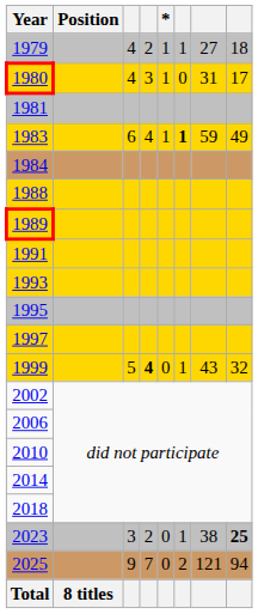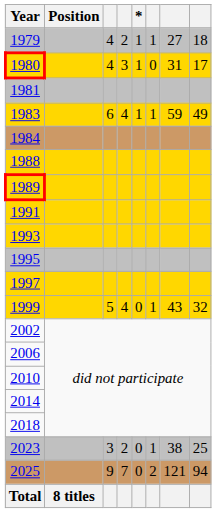1983 | column 6: bold -> normal
1999 | column 4: bold -> normal
2023 | column 8: bold -> normal
